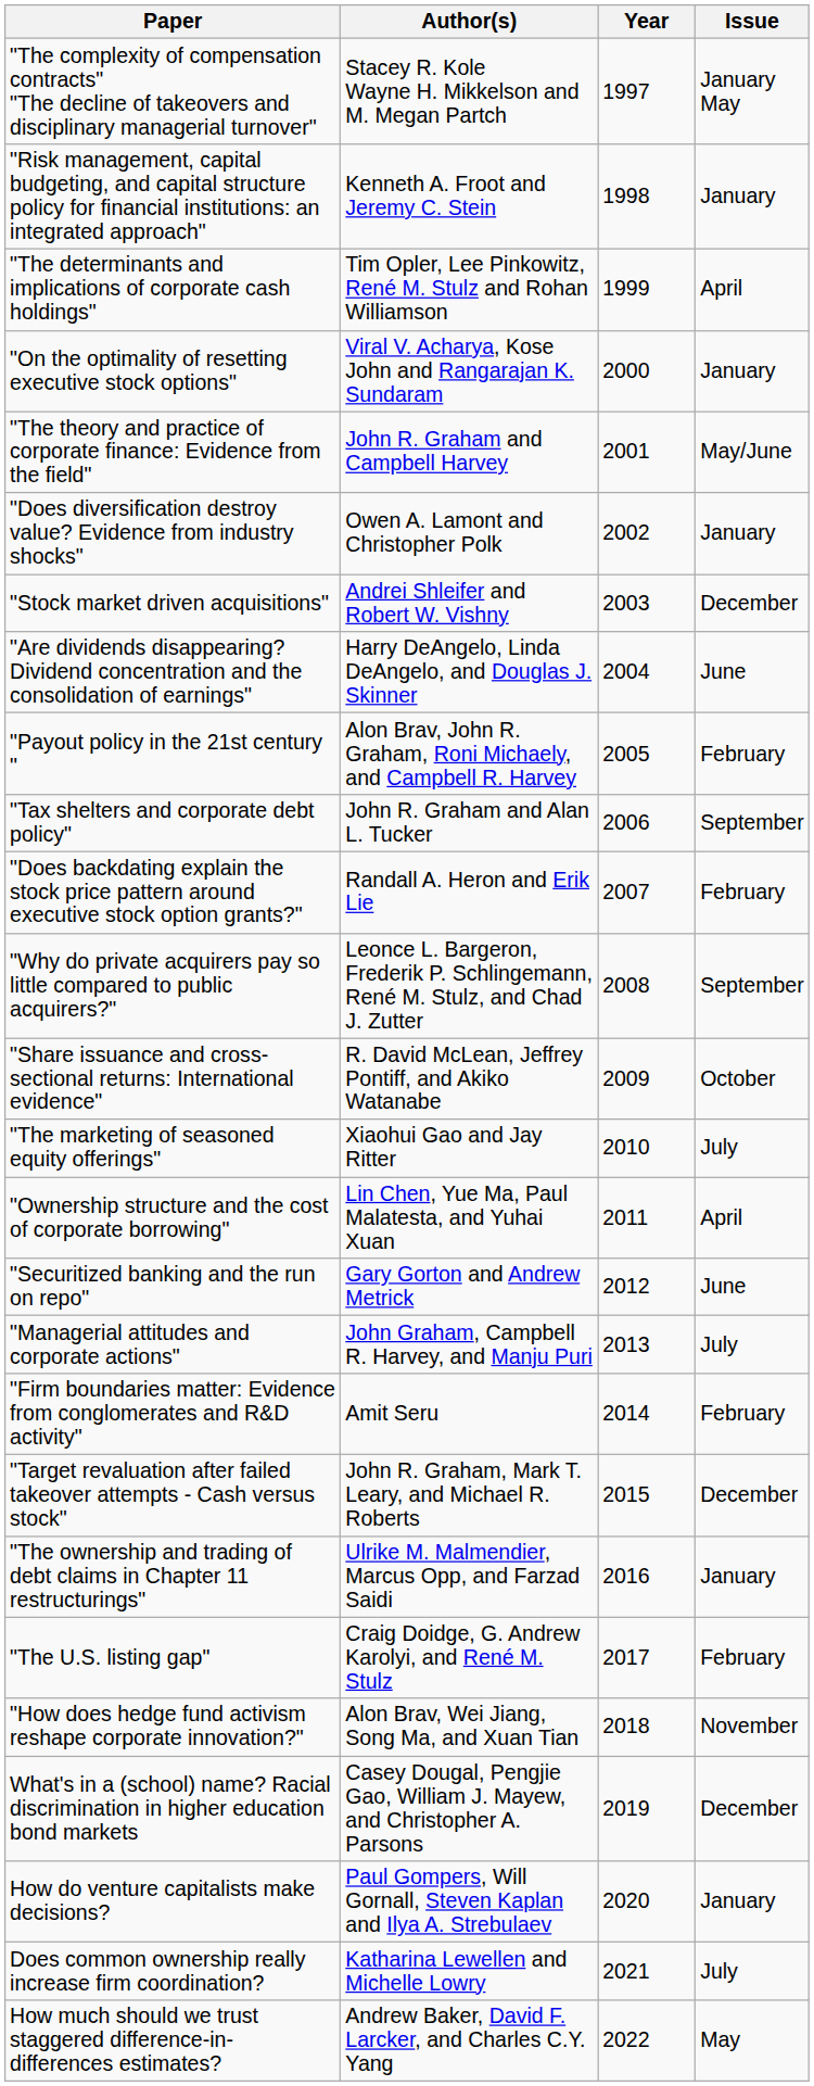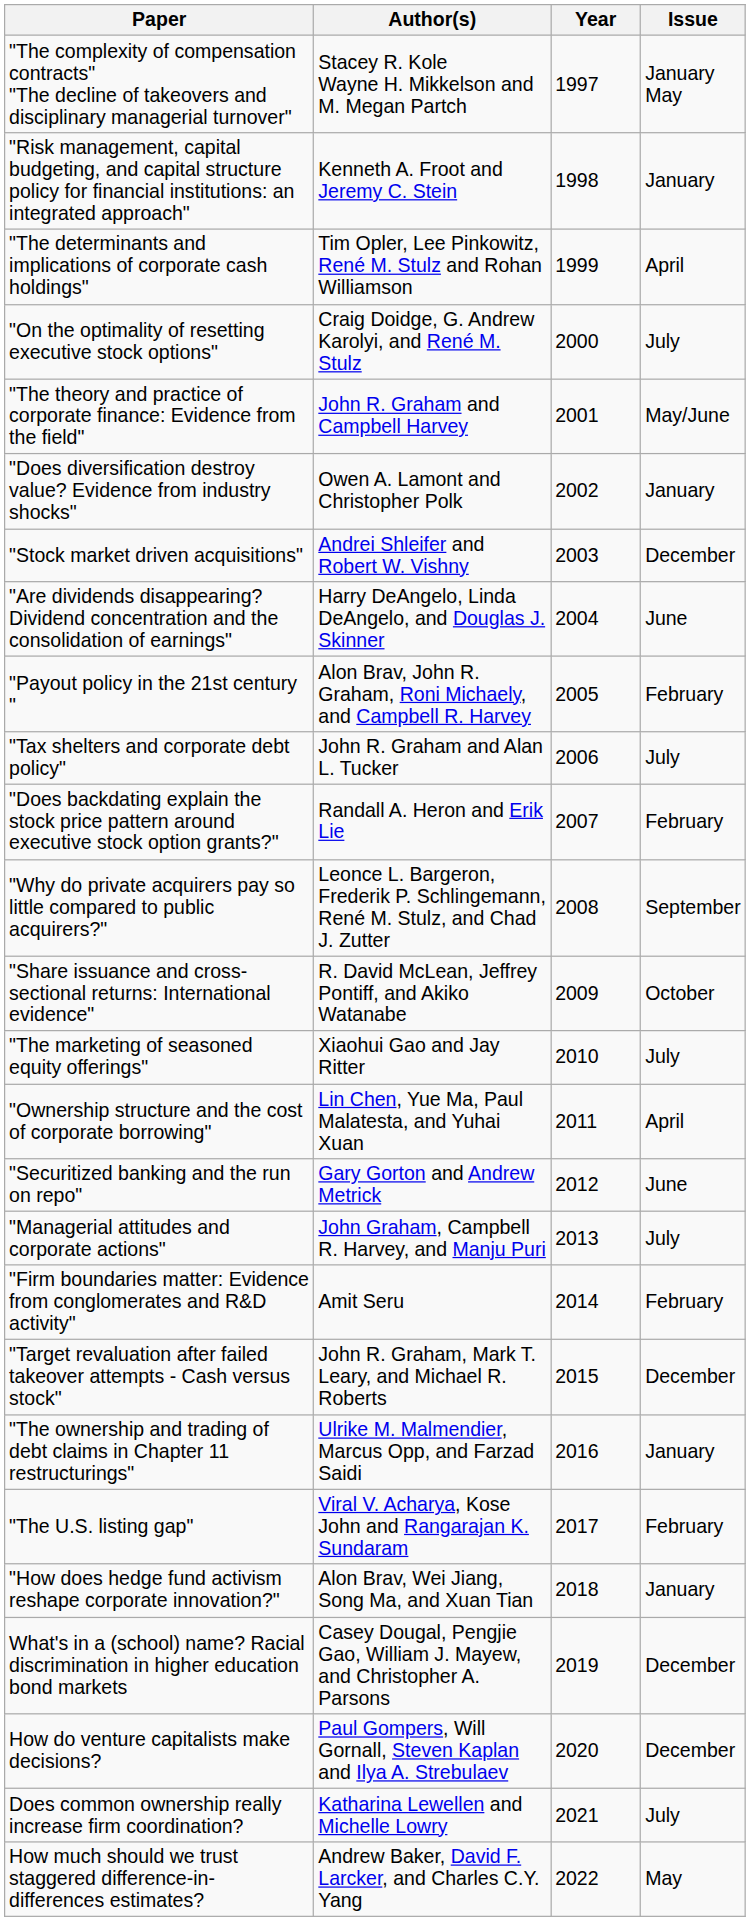"On the optimality of resetting executive stock options" | Author(s): Viral V. Acharya, Kose John and Rangarajan K. Sundaram -> Craig Doidge, G. Andrew Karolyi, and René M. Stulz
"On the optimality of resetting executive stock options" | Issue: January -> July
"Tax shelters and corporate debt policy" | Issue: September -> July
"The U.S. listing gap" | Author(s): Craig Doidge, G. Andrew Karolyi, and René M. Stulz -> Viral V. Acharya, Kose John and Rangarajan K. Sundaram
"How does hedge fund activism reshape corporate innovation?" | Issue: November -> January
How do venture capitalists make decisions? | Issue: January -> December
